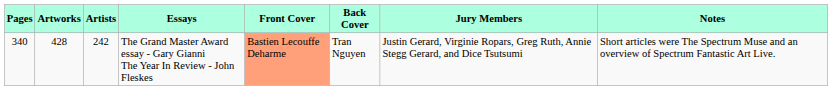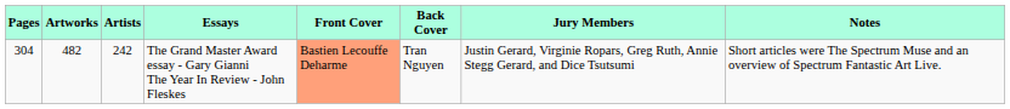row 2 | Pages: 340 -> 304
row 2 | Artworks: 428 -> 482
